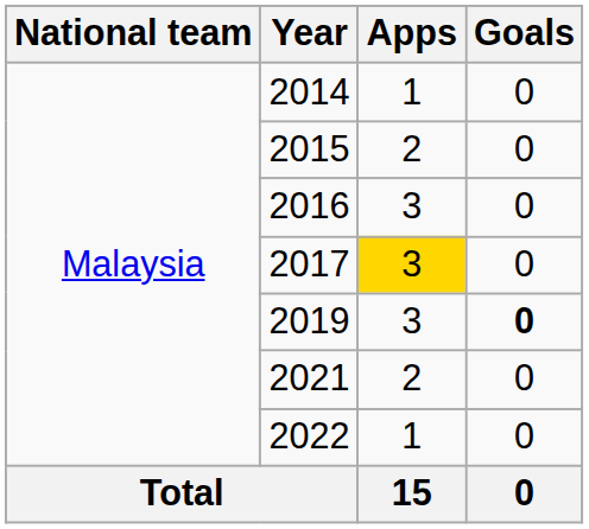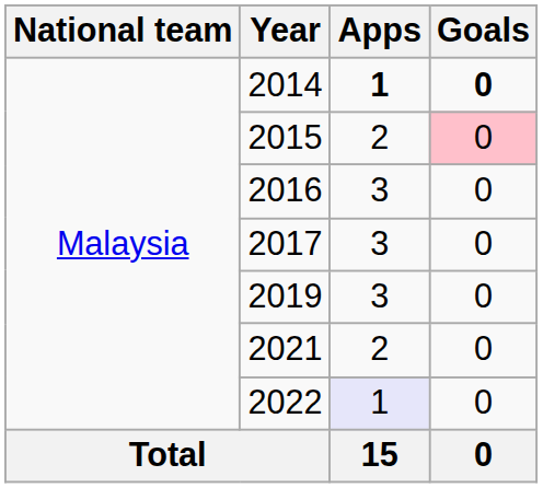2014 | Apps: normal -> bold
2014 | Goals: normal -> bold
2015 | Goals: no background -> pink background
2017 | Apps: gold background -> no background
2019 | Goals: bold -> normal
2022 | Apps: no background -> lavender background
